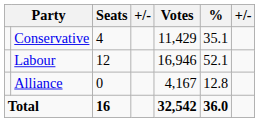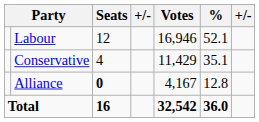rows swapped: Labour <-> Conservative
Alliance | Seats: normal -> bold
